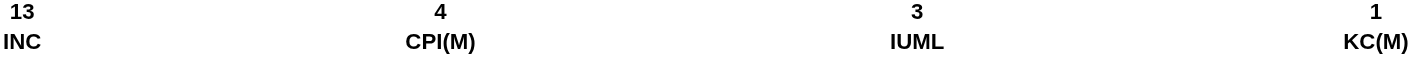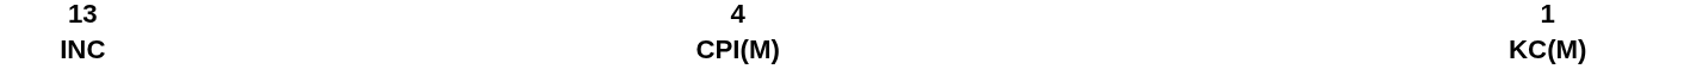- column: 3 | IUML
